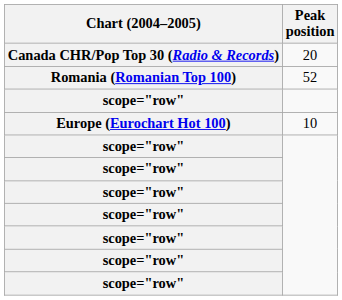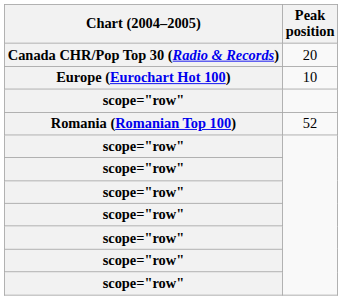rows swapped: Europe (Eurochart Hot 100) <-> Romania (Romanian Top 100)
